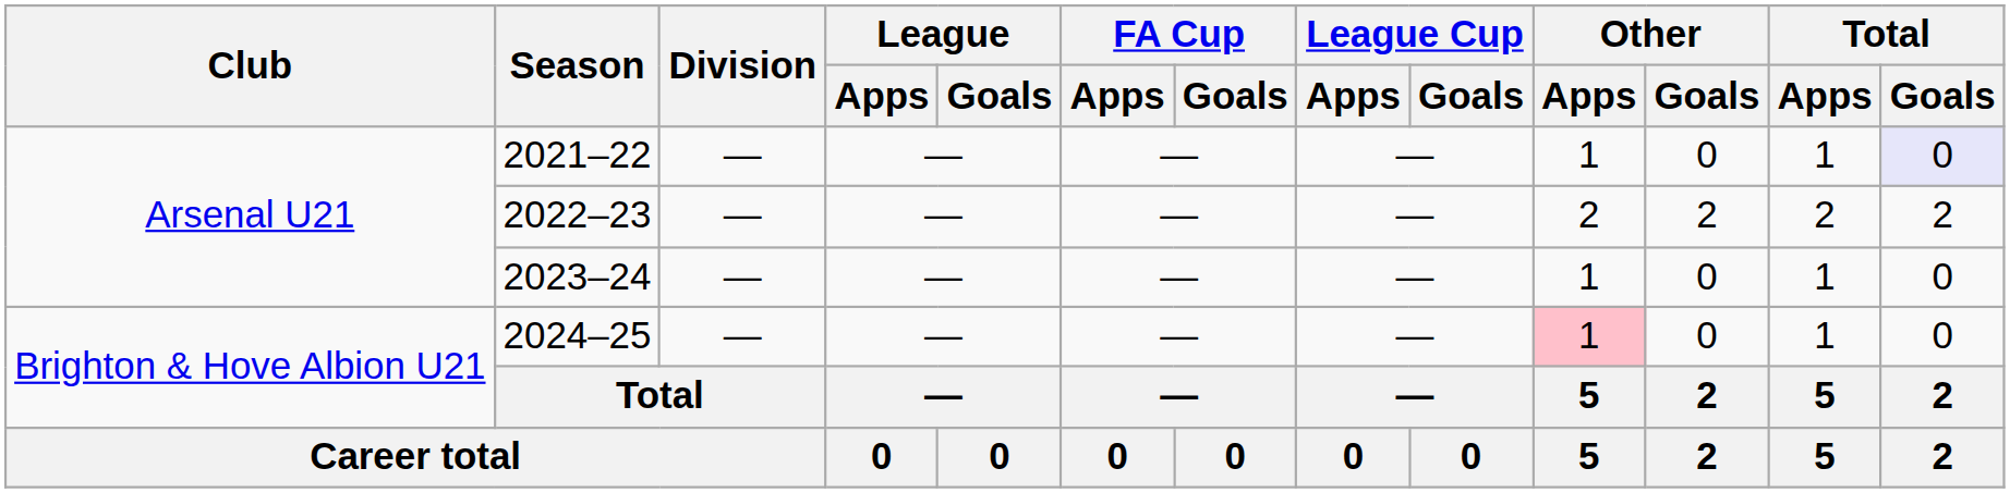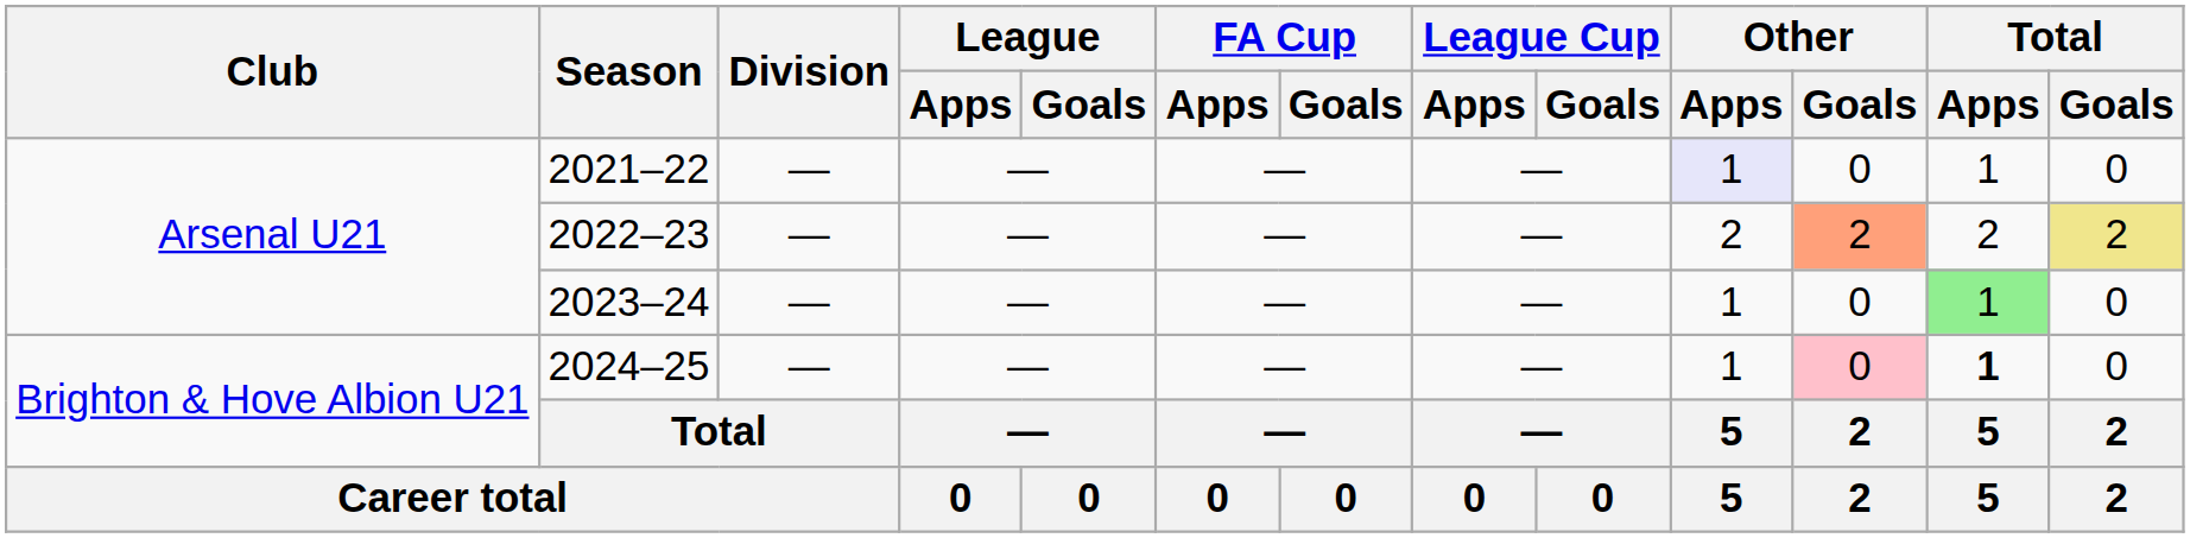2021–22 | Other / Apps: no background -> lavender background
2021–22 | Total / Goals: lavender background -> no background
2022–23 | Other / Goals: no background -> lightsalmon background
2022–23 | Total / Goals: no background -> khaki background
2023–24 | Total / Apps: no background -> lightgreen background
2024–25 | Other / Apps: pink background -> no background
2024–25 | Other / Goals: no background -> pink background
2024–25 | Total / Apps: normal -> bold
